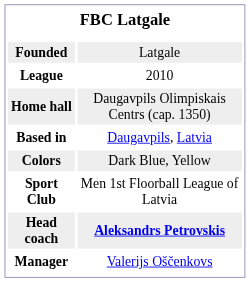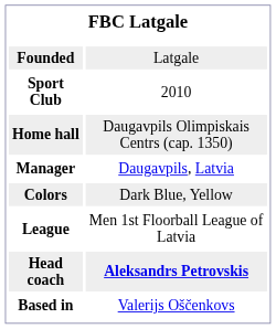row 3 | column 1: League -> Sport Club
row 5 | column 1: Based in -> Manager
row 7 | column 1: Sport Club -> League
row 9 | column 1: Manager -> Based in
